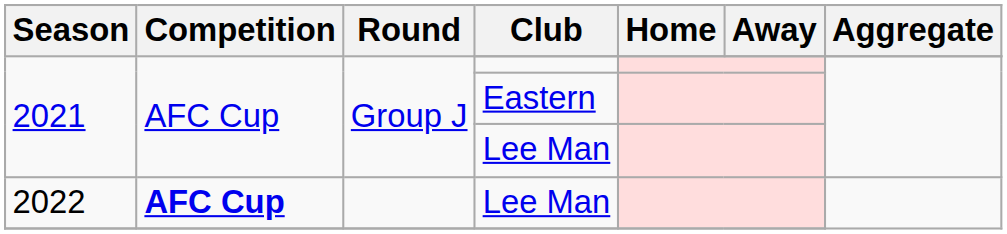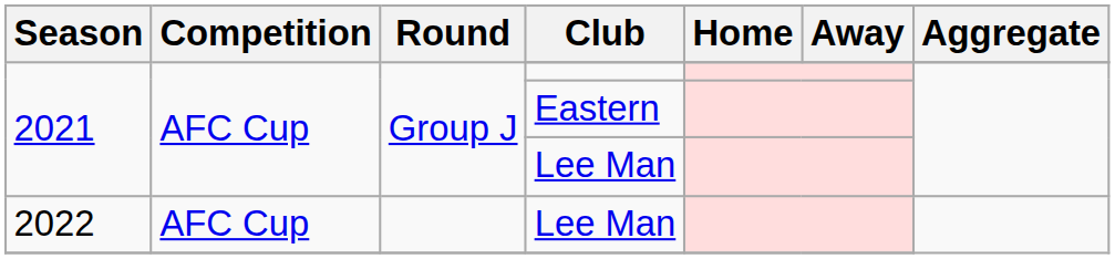2022 / Lee Man | Competition: bold -> normal
